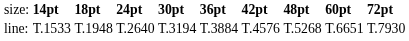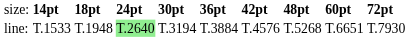line: | column 4: no background -> lightgreen background
